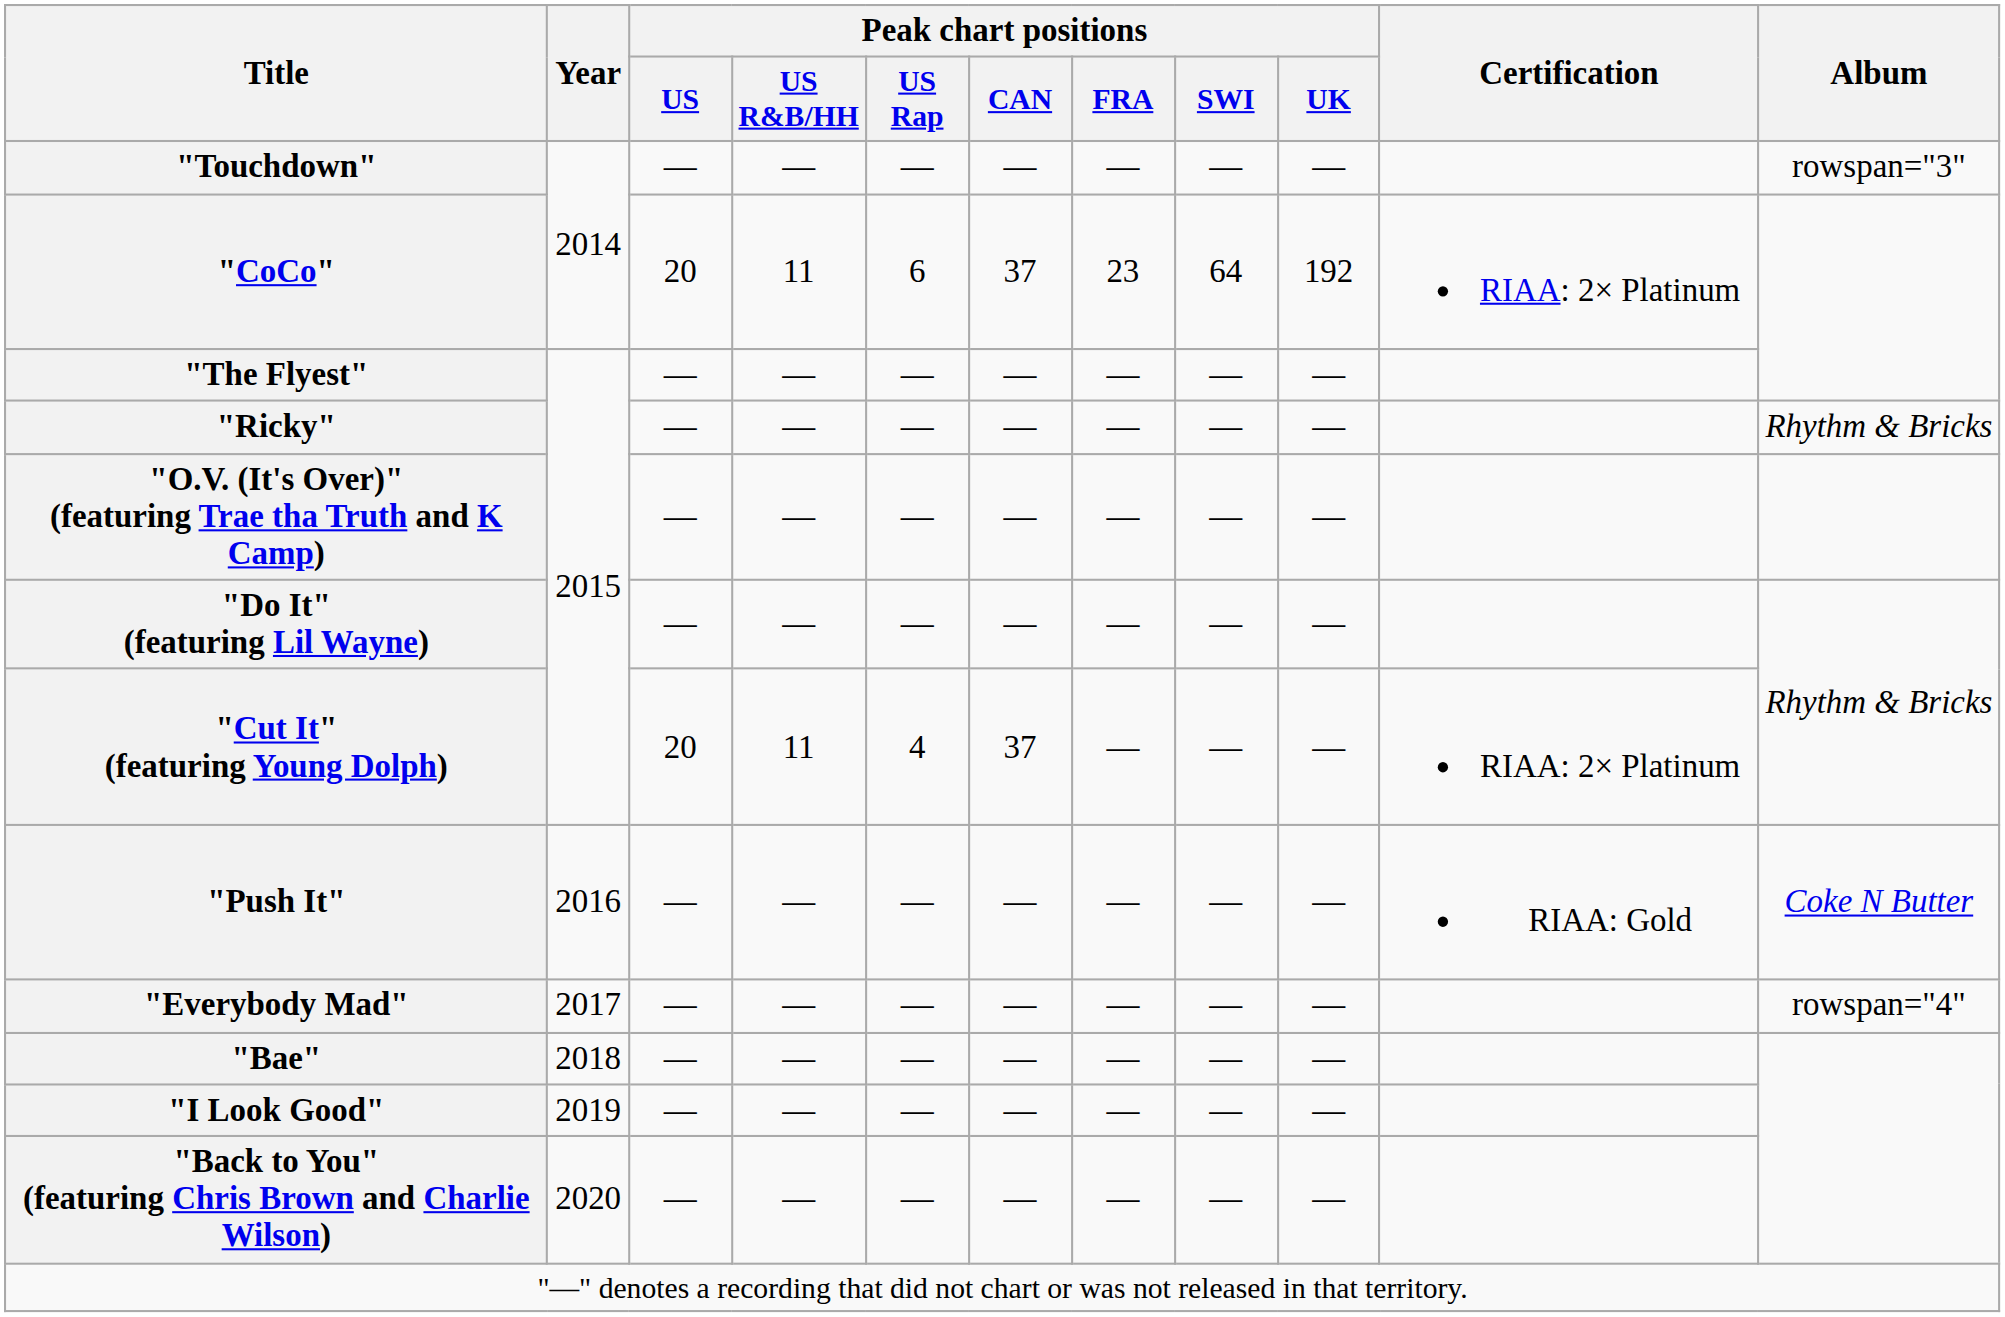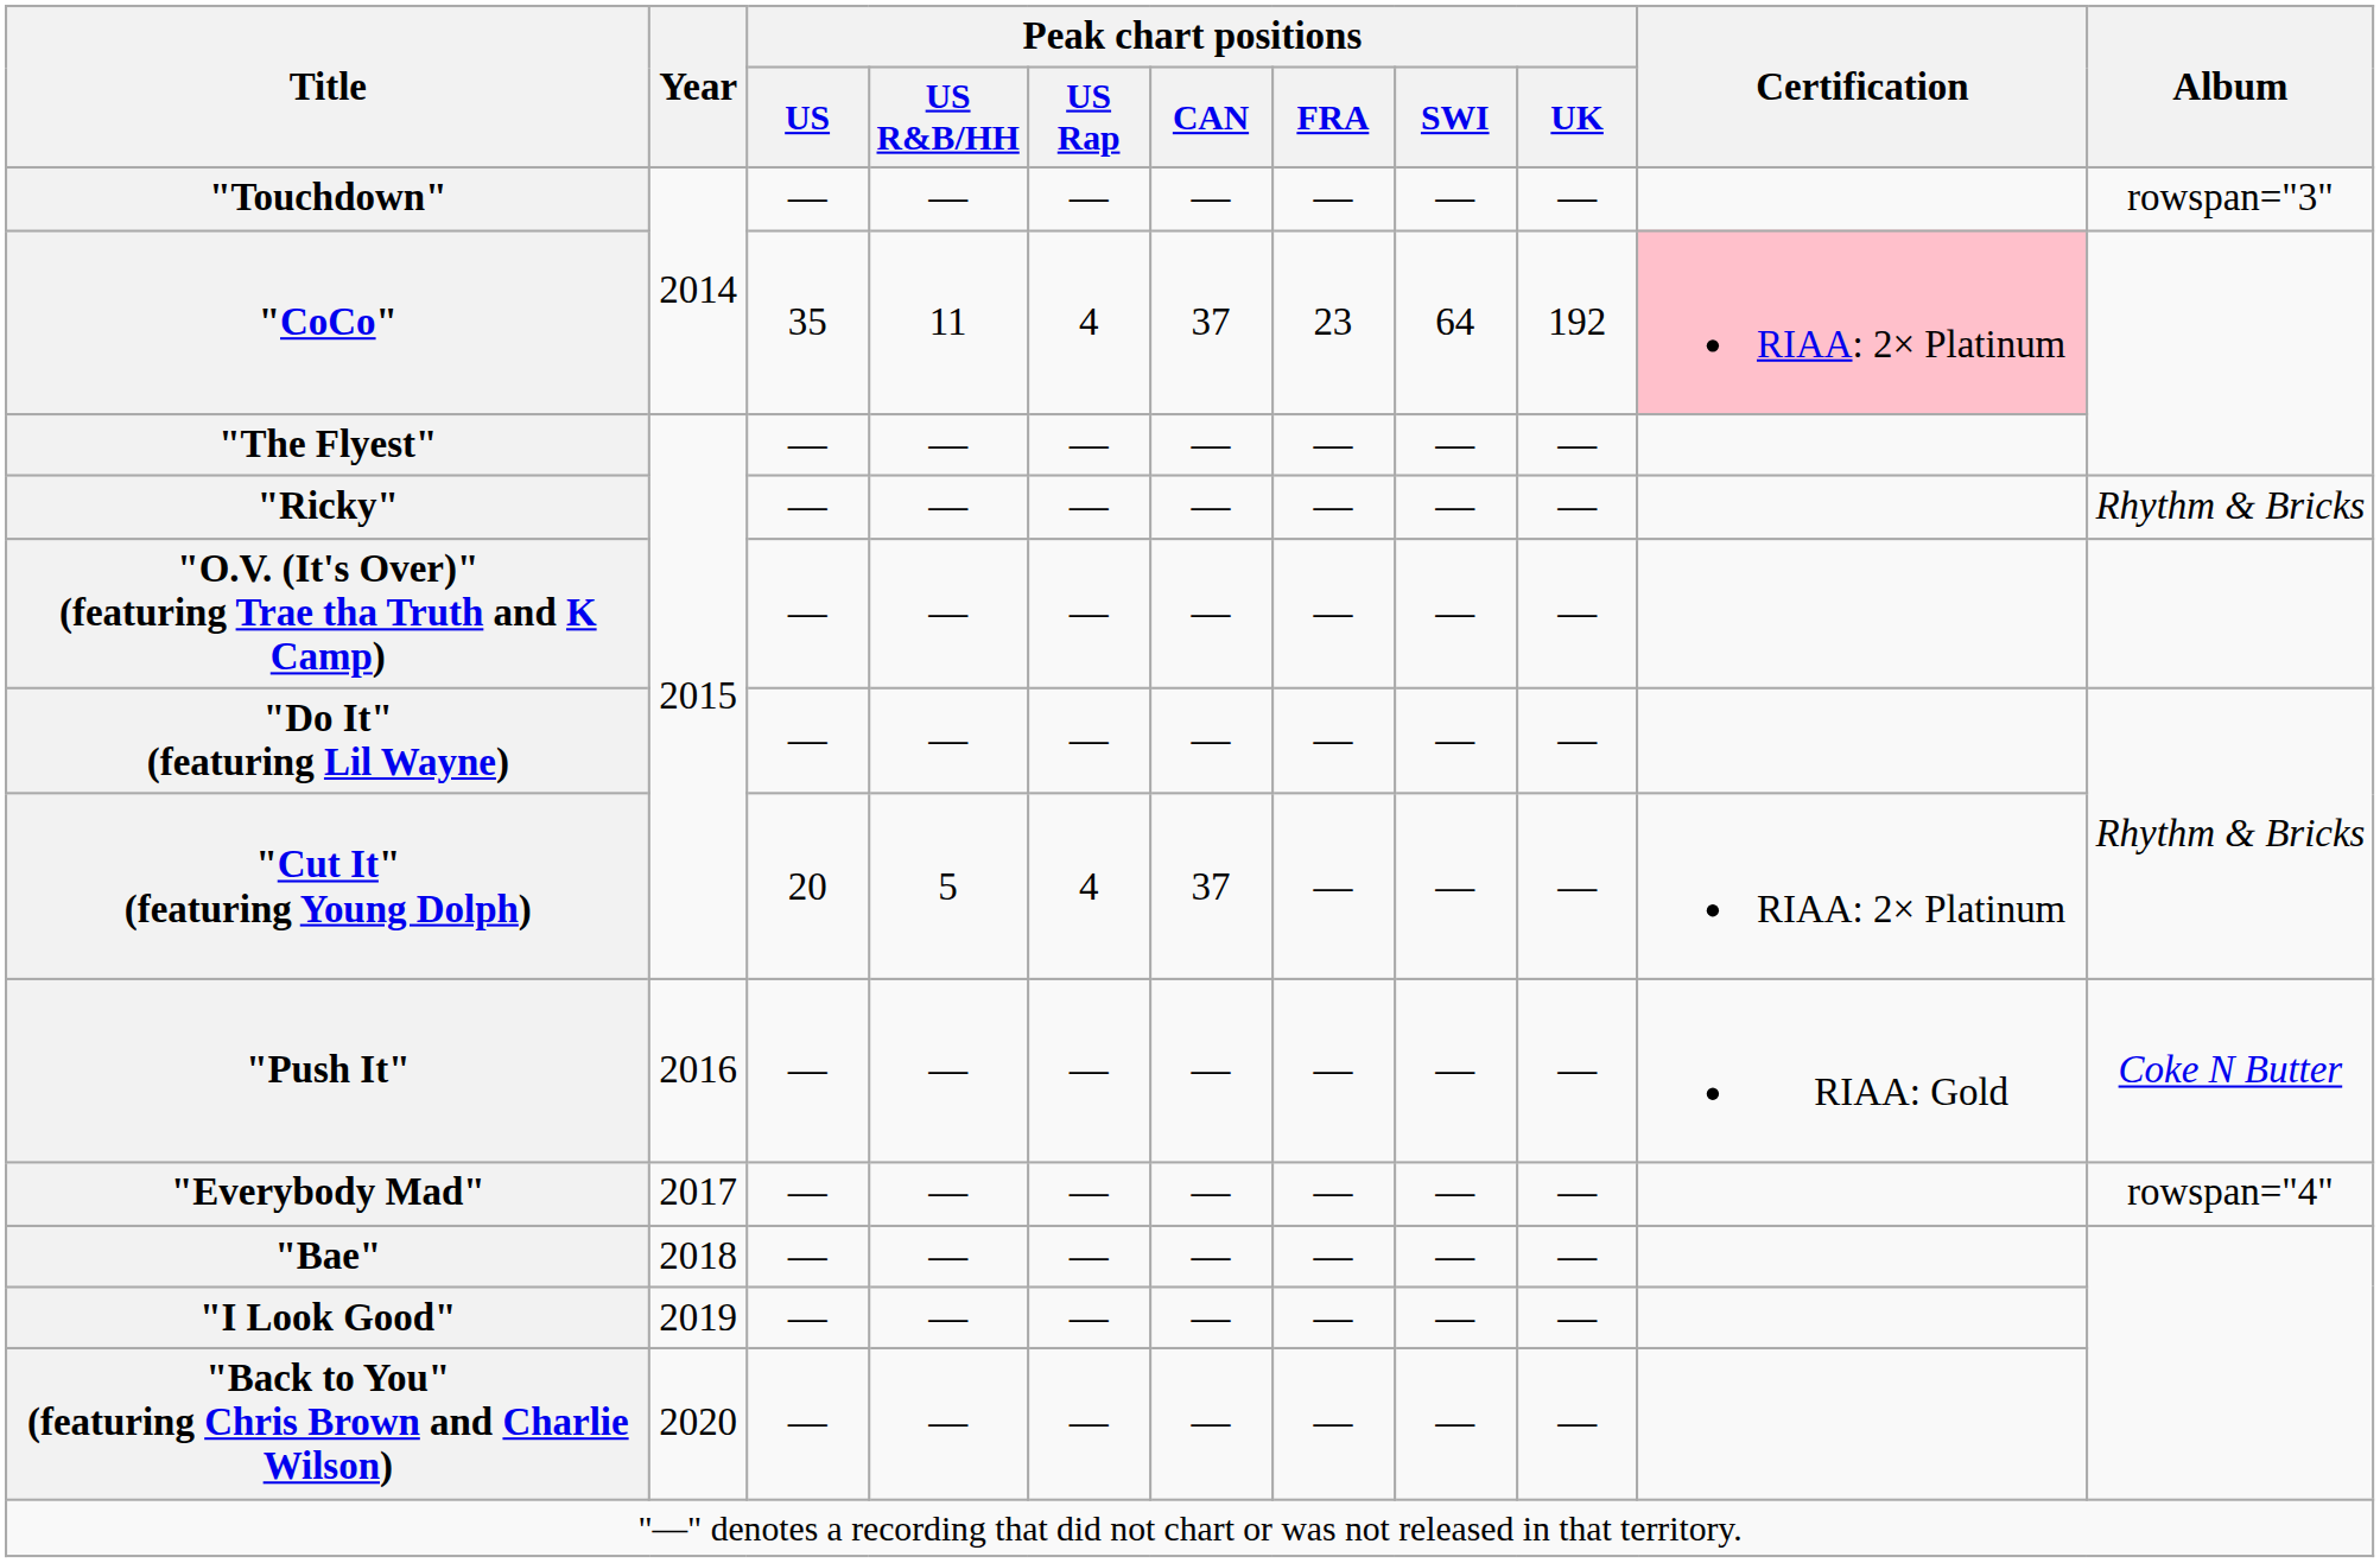"CoCo" | Peak chart positions / US: 20 -> 35
"CoCo" | Peak chart positions / US Rap: 6 -> 4
"CoCo" | Certification: no background -> pink background
"Cut It" (featuring Young Dolph) | Peak chart positions / US R&B/HH: 11 -> 5
